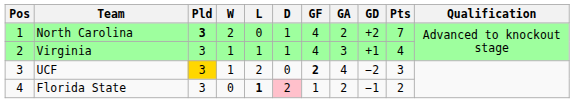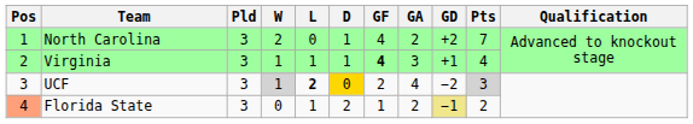North Carolina | Pld: bold -> normal
Virginia | GF: normal -> bold
UCF | Pld: gold background -> no background
UCF | W: no background -> lightgrey background
UCF | L: normal -> bold
UCF | D: no background -> gold background
UCF | GF: bold -> normal
UCF | Pts: no background -> lightgrey background
Florida State | Pos: no background -> lightsalmon background
Florida State | L: bold -> normal
Florida State | D: pink background -> no background
Florida State | GD: no background -> khaki background
